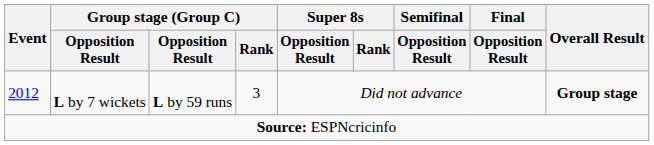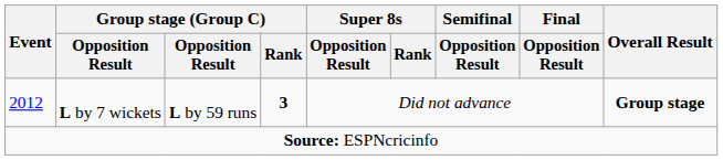2012 | Group stage (Group C) / Rank: normal -> bold
